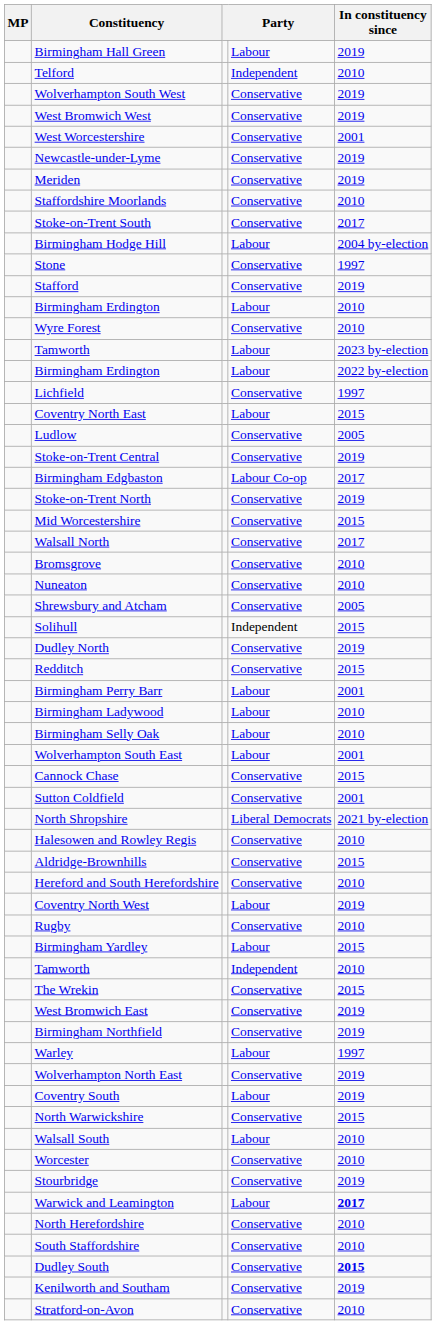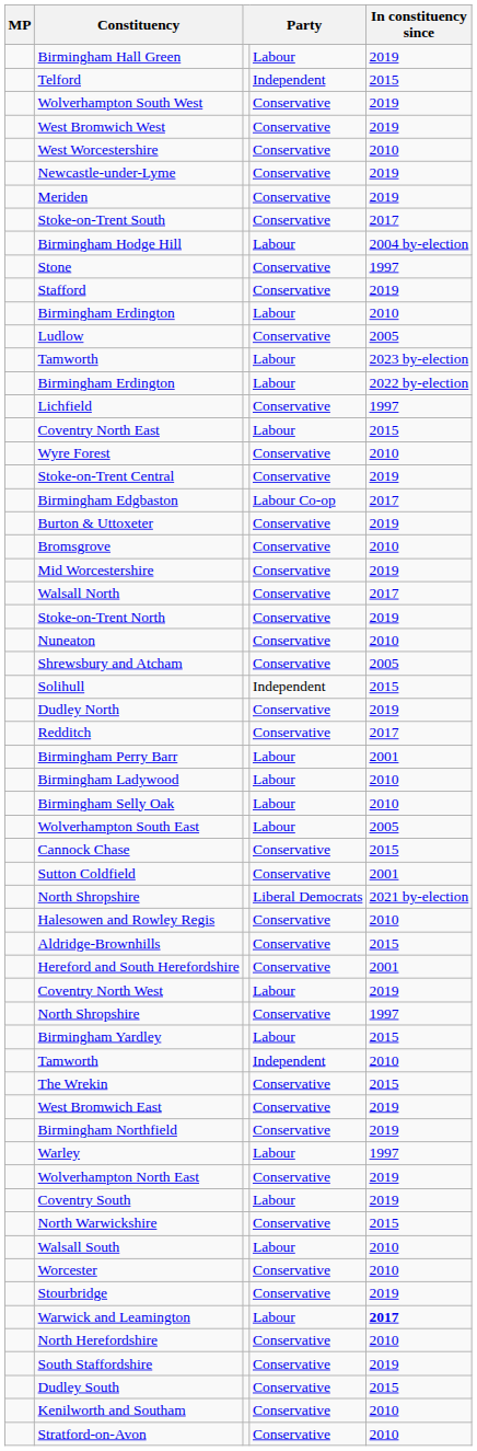Telford | In constituency since: 2010 -> 2015
West Worcestershire | In constituency since: 2001 -> 2010
- row: Staffordshire Moorlands | Conservative | 2010
rows swapped: Ludlow <-> Wyre Forest
+ row: Burton & Uttoxeter | Conservative | 2019
rows swapped: Stoke-on-Trent North <-> Bromsgrove
Mid Worcestershire | In constituency since: 2015 -> 2019
Redditch | In constituency since: 2015 -> 2017
Wolverhampton South East | In constituency since: 2001 -> 2005
Hereford and South Herefordshire | In constituency since: 2010 -> 2001
+ row: North Shropshire | Conservative | 1997
- row: Rugby | Conservative | 2010
South Staffordshire | In constituency since: 2010 -> 2019
Dudley South | In constituency since: bold -> normal
Kenilworth and Southam | In constituency since: 2019 -> 2010
